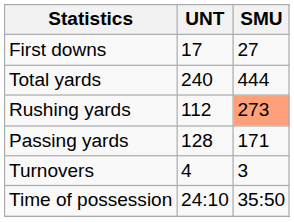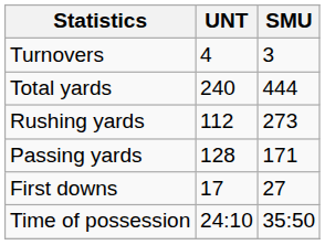rows swapped: First downs <-> Turnovers
Rushing yards | SMU: lightsalmon background -> no background
